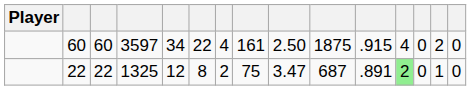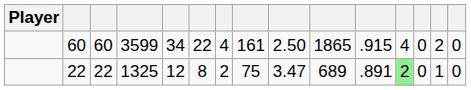row 2 | column 4: 3597 -> 3599
row 2 | column 10: 1875 -> 1865
row 3 | column 10: 687 -> 689
